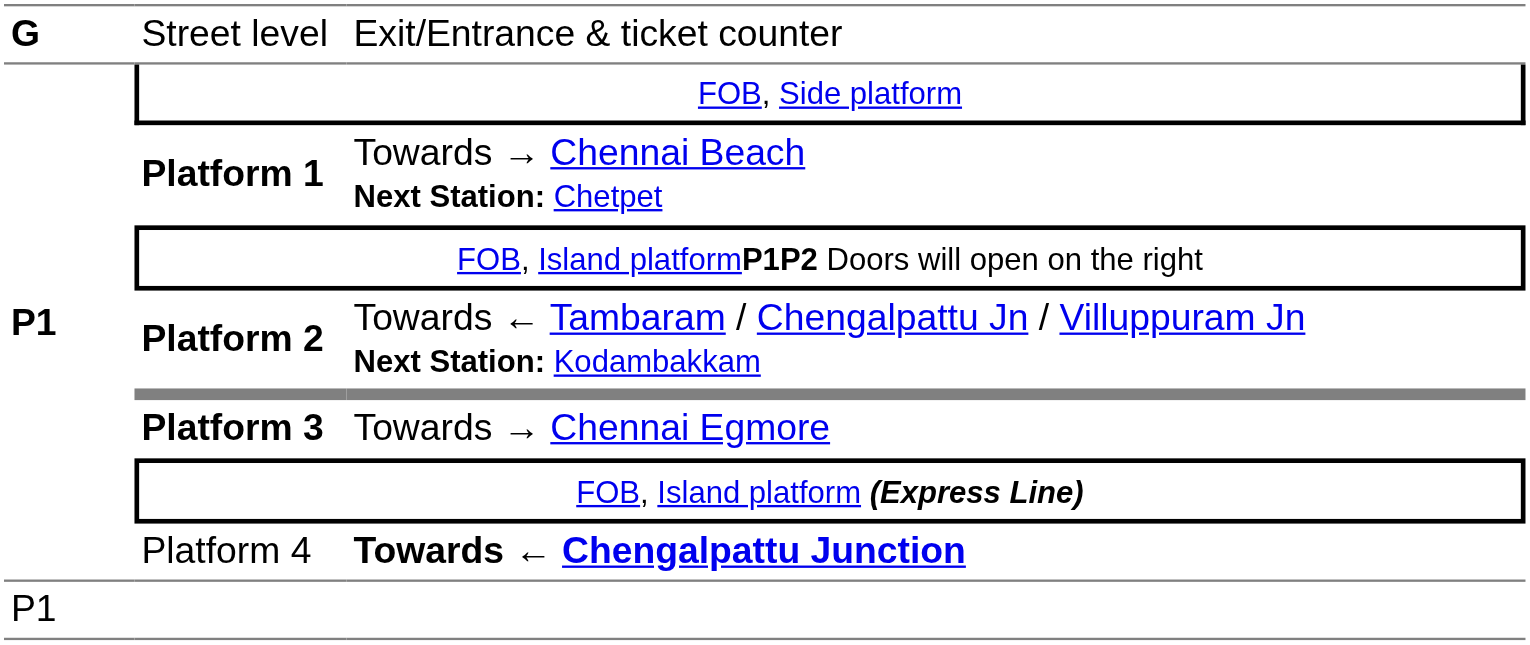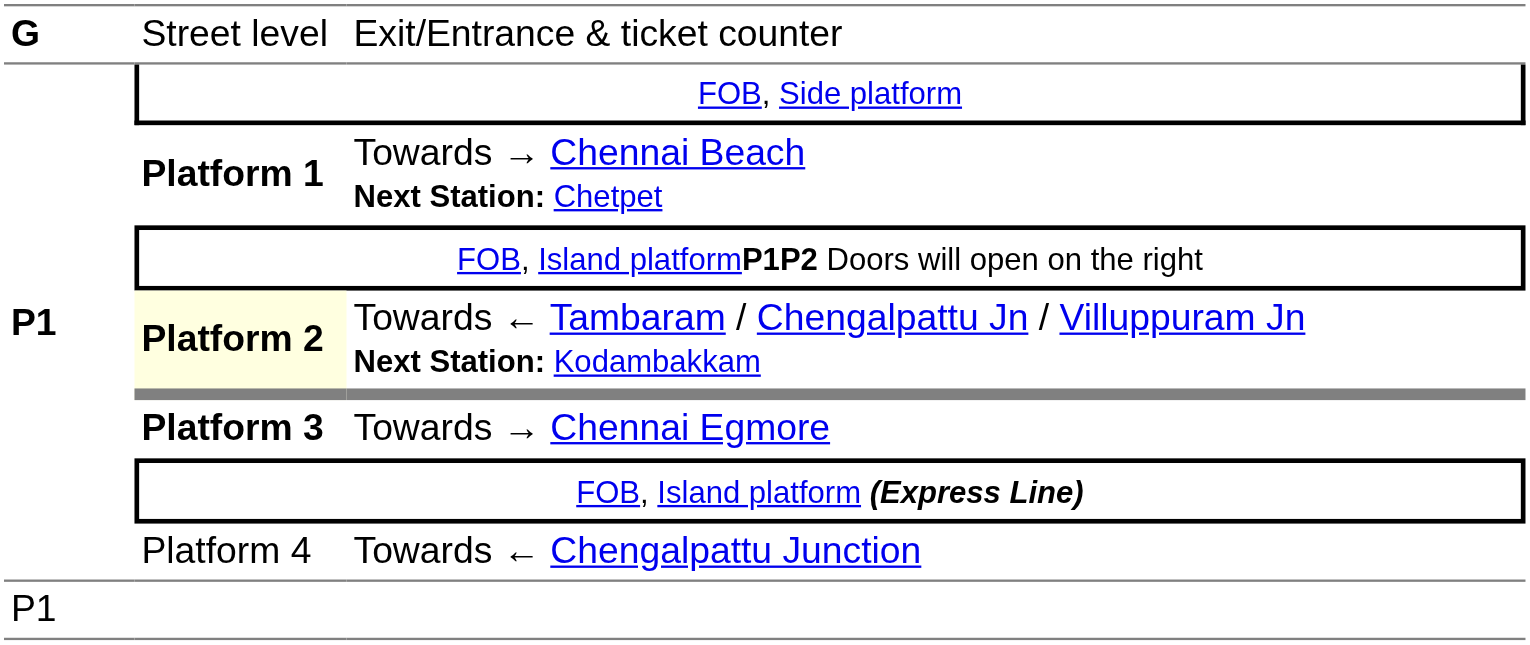Platform 2 | column 2: no background -> lightyellow background
Platform 4 | column 3: bold -> normal
